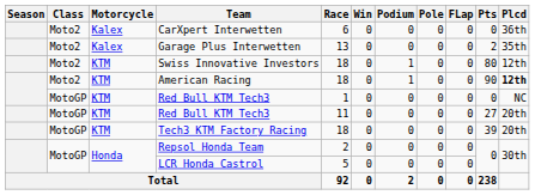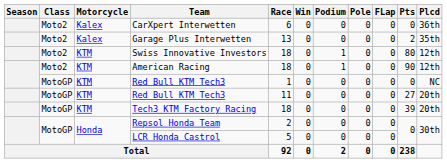American Racing | Plcd: bold -> normal
